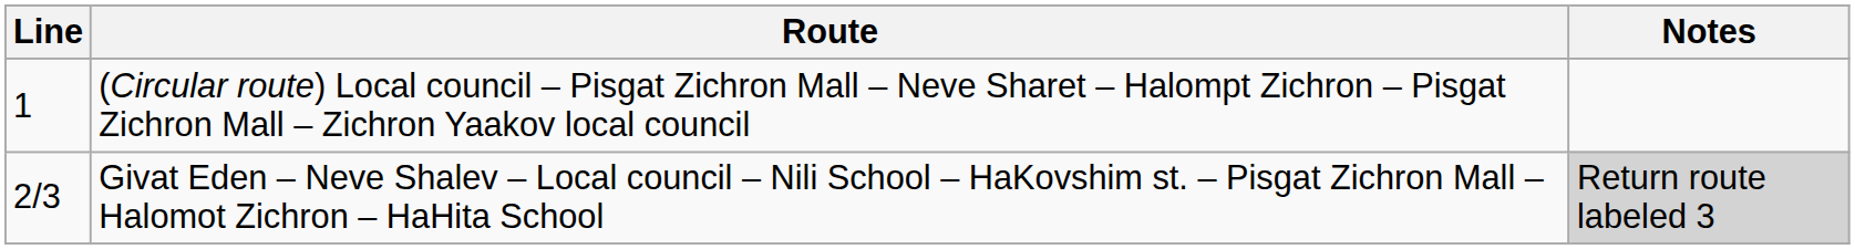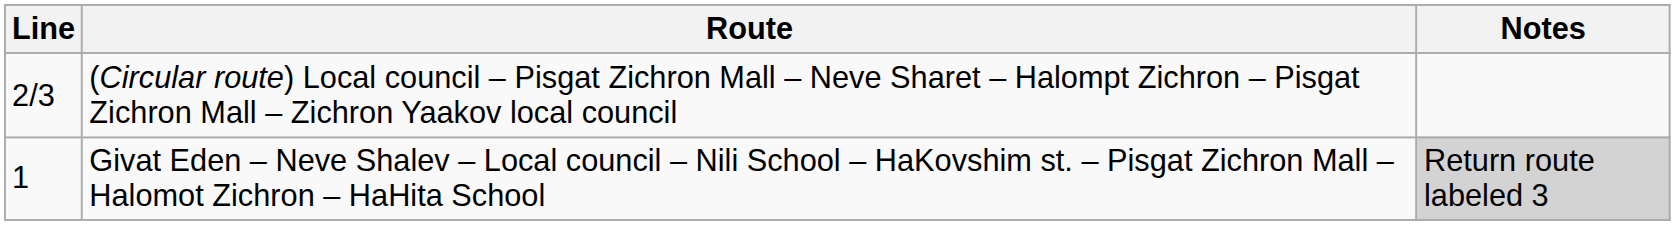row 2 | Line: 1 -> 2/3
row 3 | Line: 2/3 -> 1
